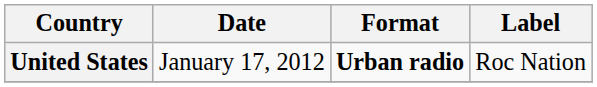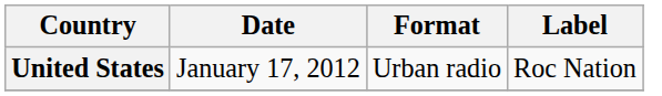United States | Format: bold -> normal
